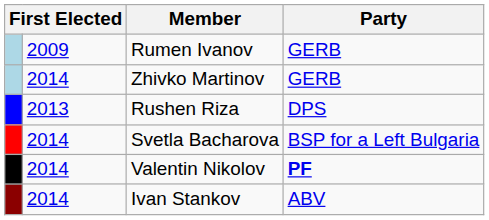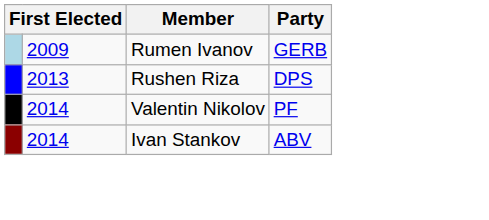- row: 2014 | Zhivko Martinov | GERB
- row: 2014 | Svetla Bacharova | BSP for a Left Bulgaria
Valentin Nikolov | Party: bold -> normal
